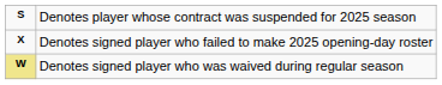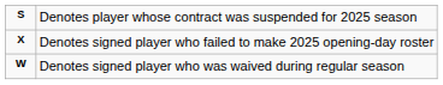Denotes signed player who was waived during regular season | column 1: khaki background -> no background
